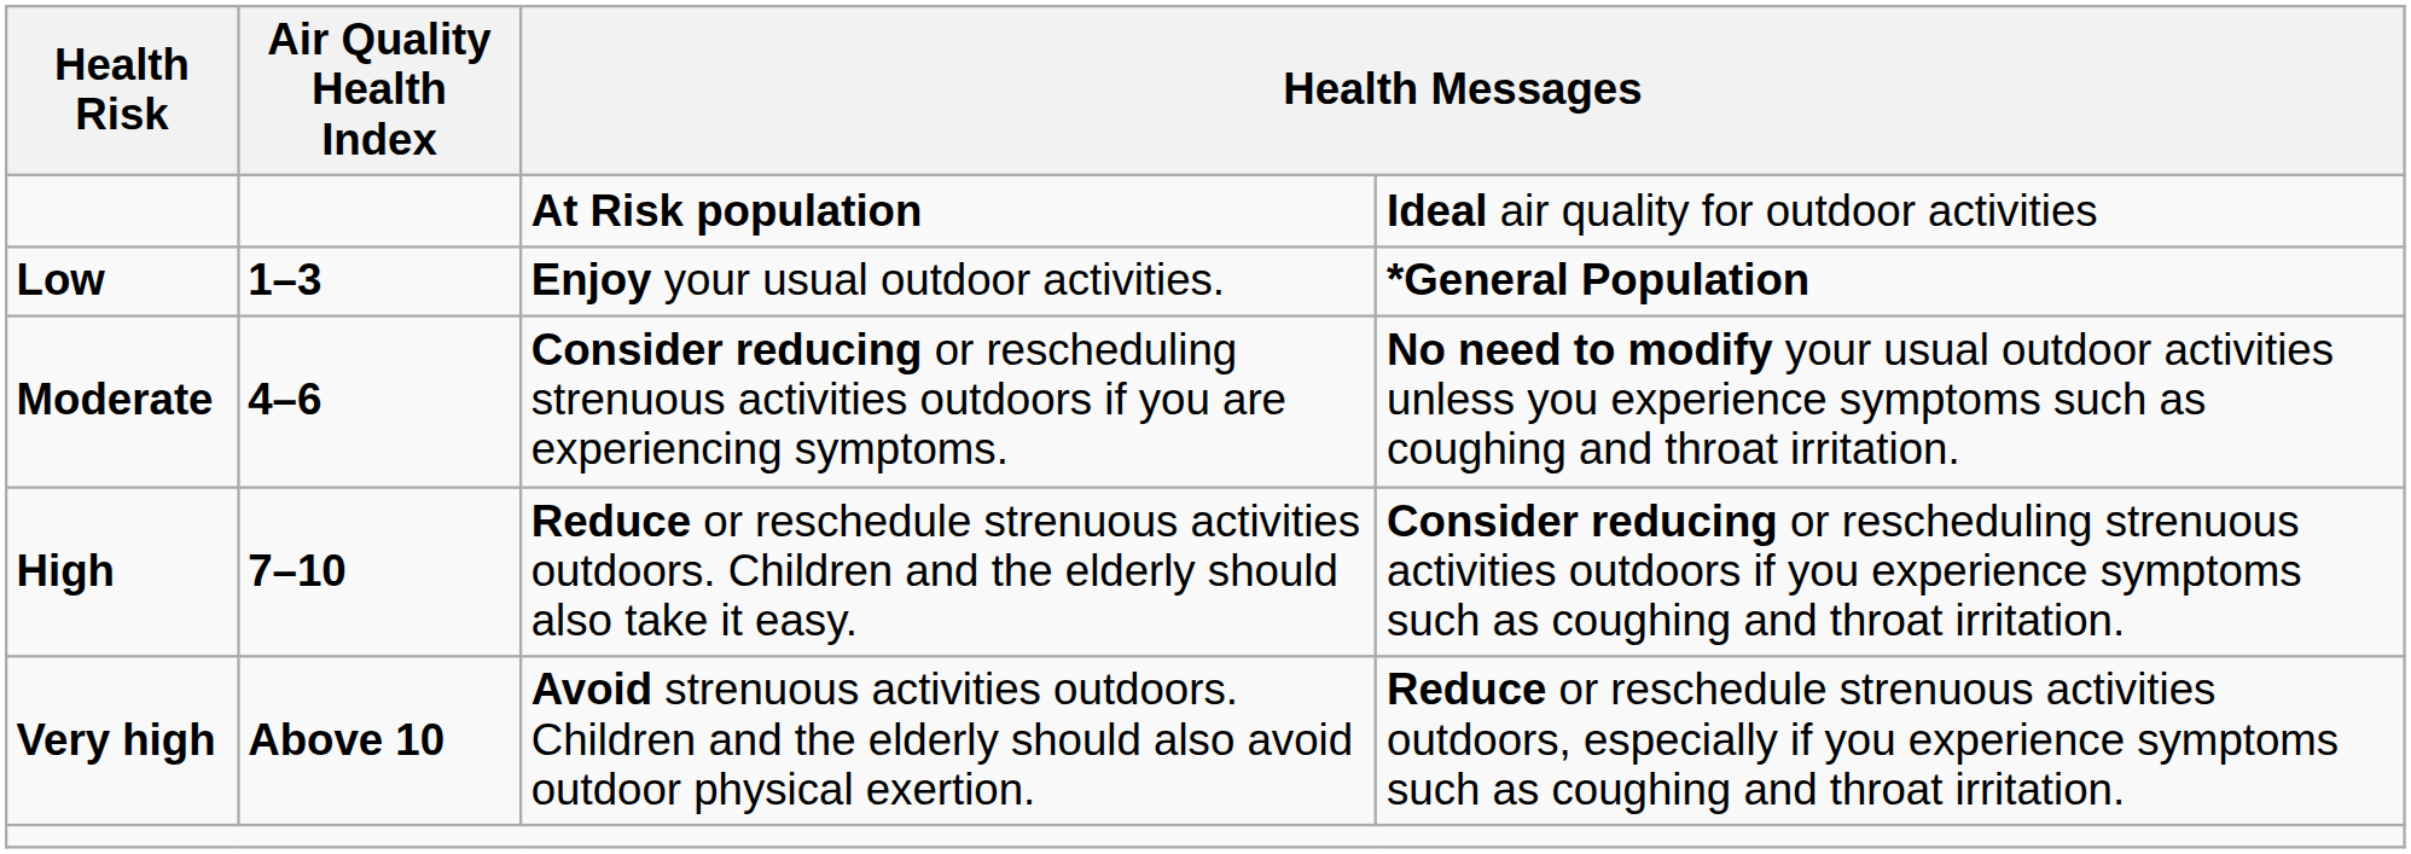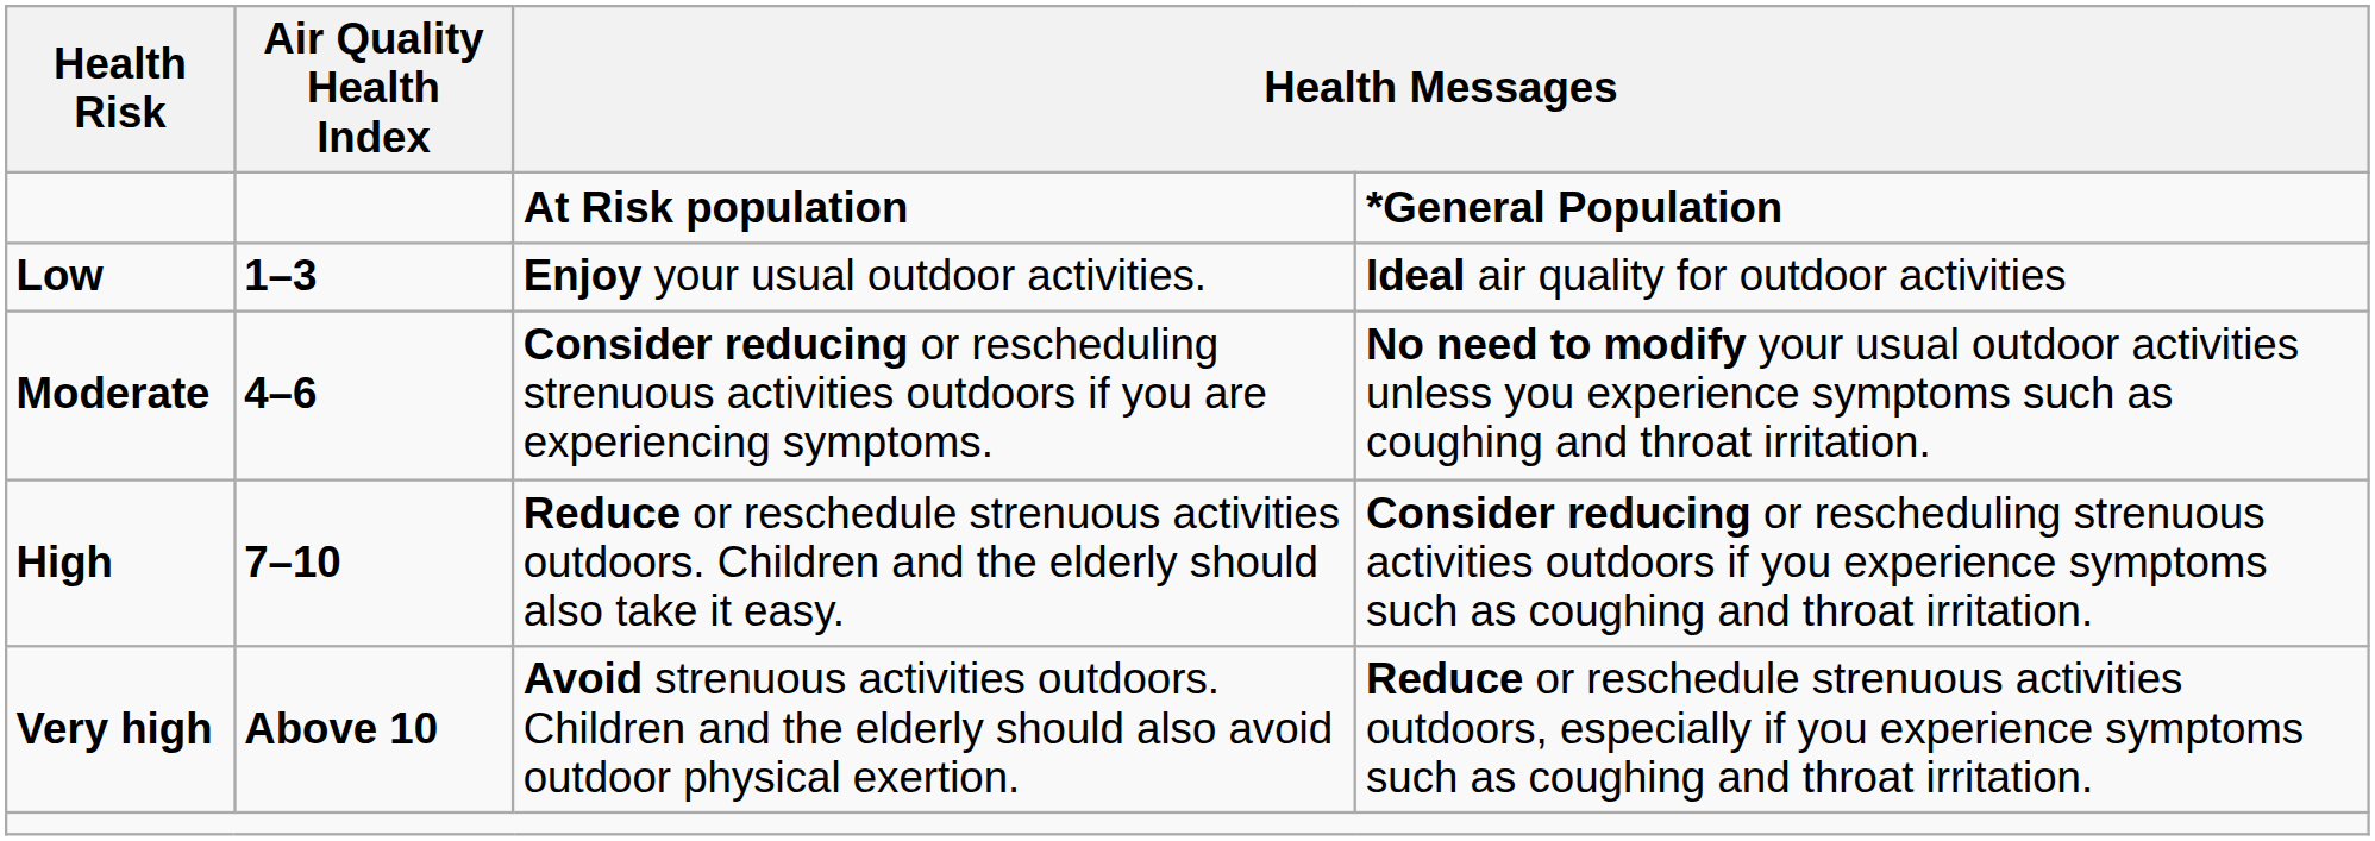At Risk population | column 4: Ideal air quality for outdoor activities -> *General Population
Enjoy your usual outdoor activities. | column 4: *General Population -> Ideal air quality for outdoor activities
